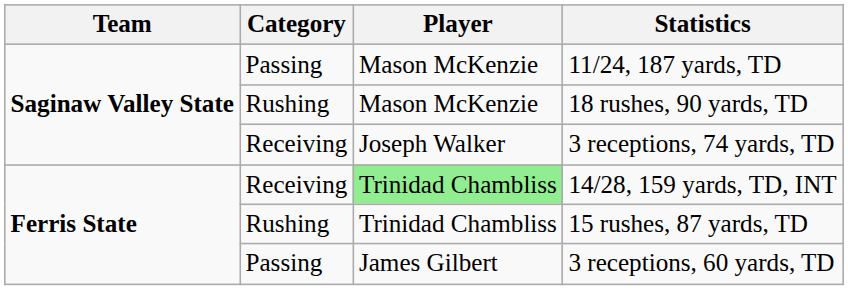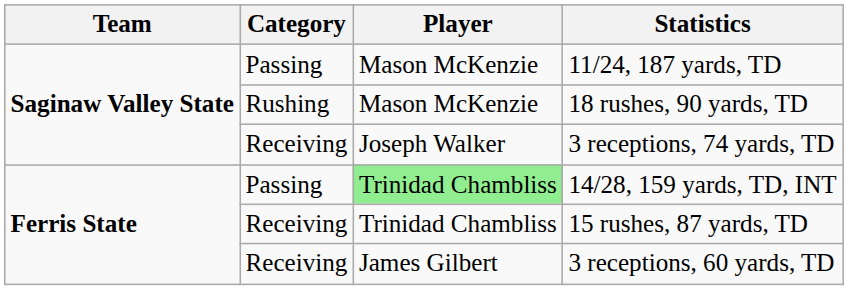14/28, 159 yards, TD, INT | Category: Receiving -> Passing
15 rushes, 87 yards, TD | Category: Rushing -> Receiving
3 receptions, 60 yards, TD | Category: Passing -> Receiving
